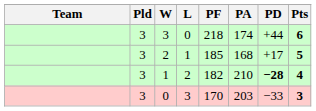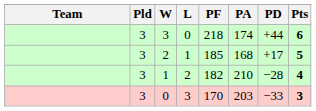row 4 | PD: bold -> normal
